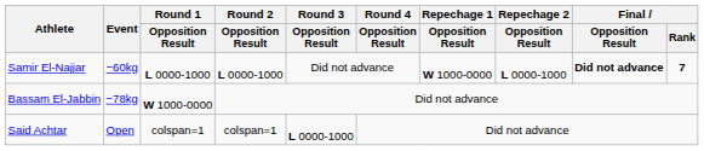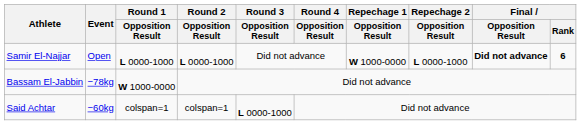Samir El-Najjar | Event: −60kg -> Open
Samir El-Najjar | Final / Rank: 7 -> 6
Said Achtar | Event: Open -> −60kg
